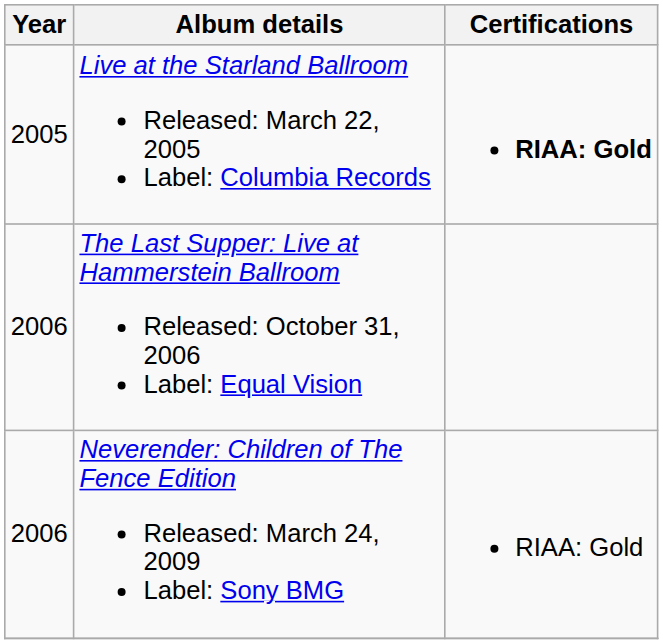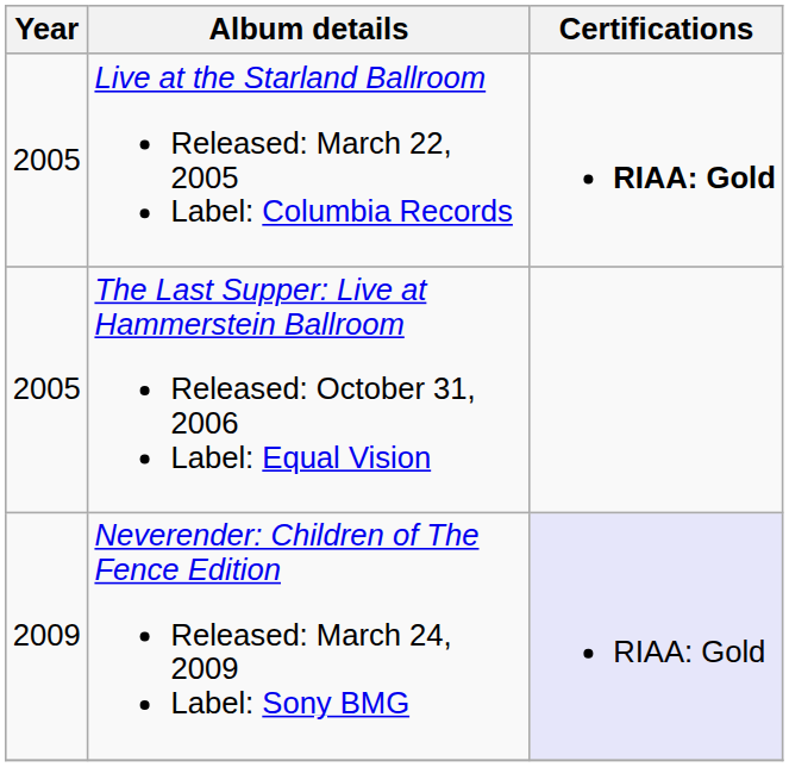row 3 | Year: 2006 -> 2005
row 4 | Year: 2006 -> 2009
row 4 | Certifications: no background -> lavender background
